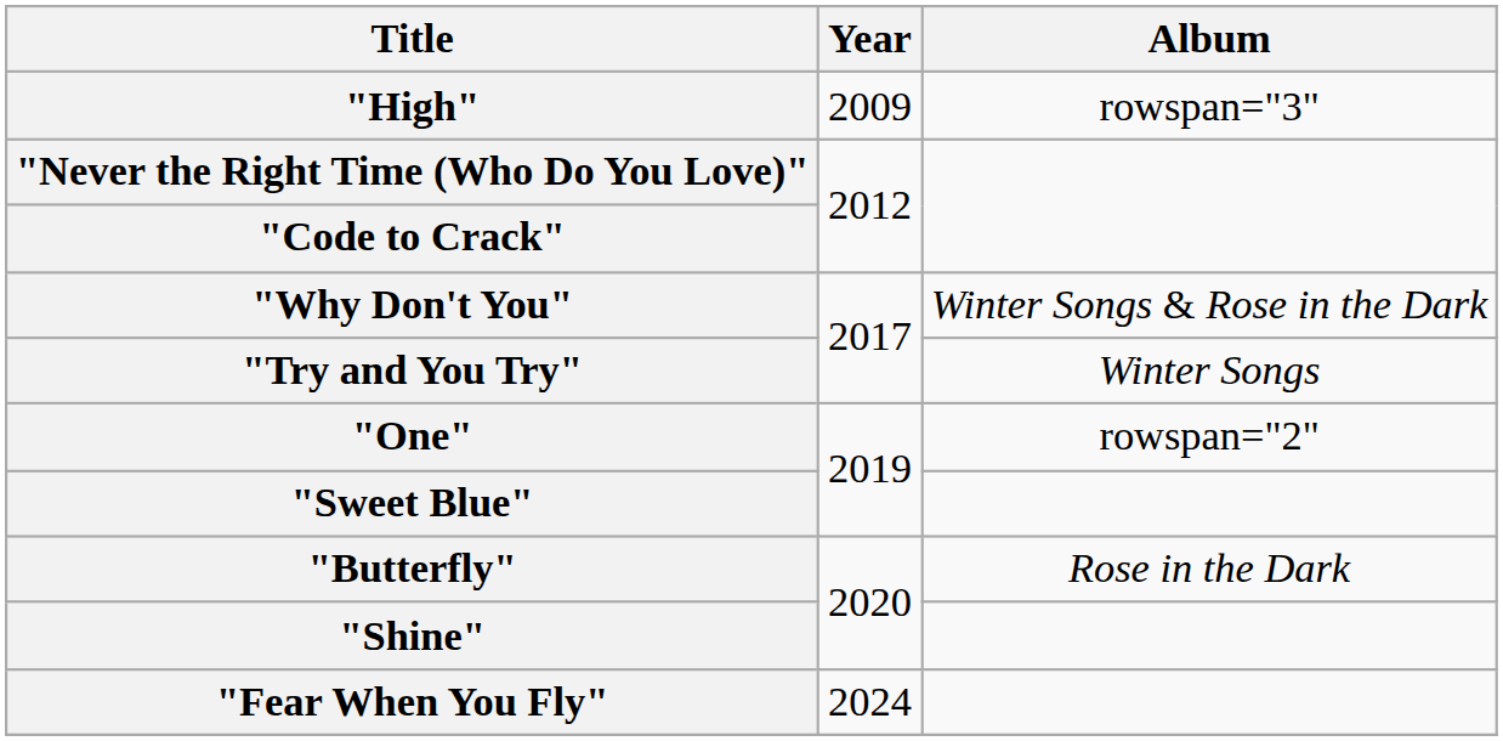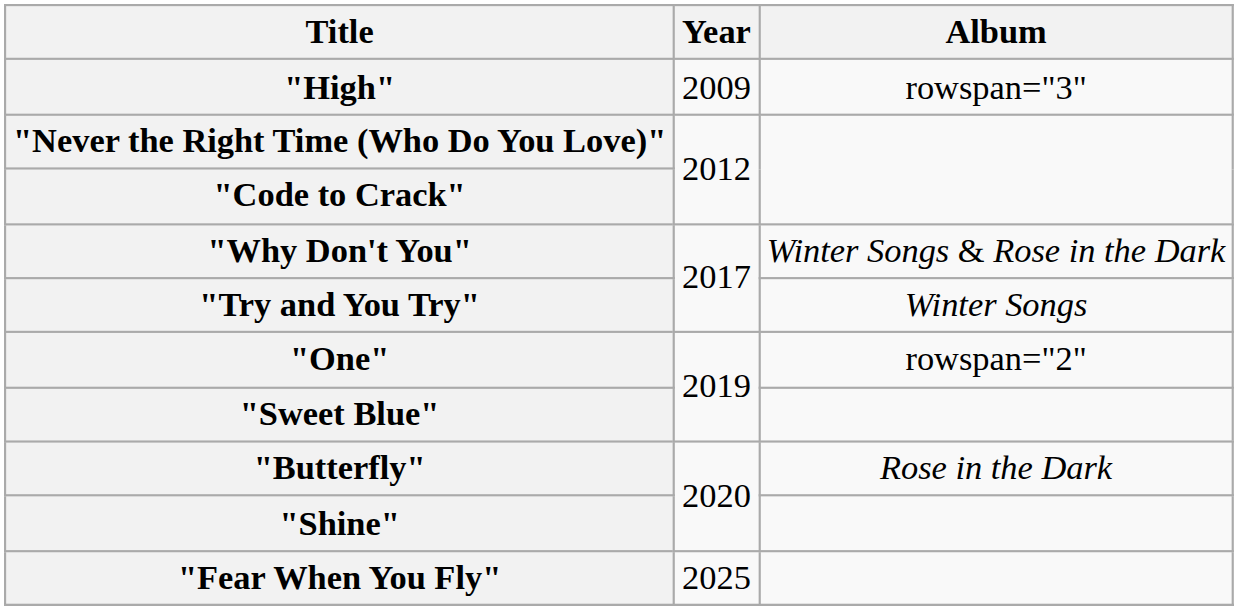"Fear When You Fly" | Year: 2024 -> 2025
